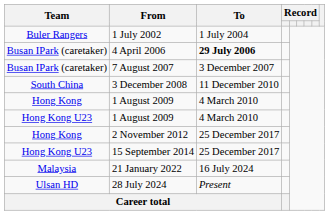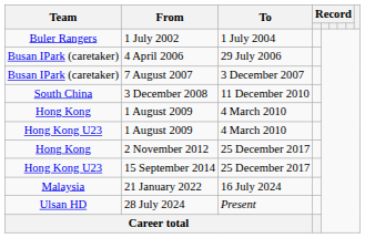4 April 2006 | To: bold -> normal
